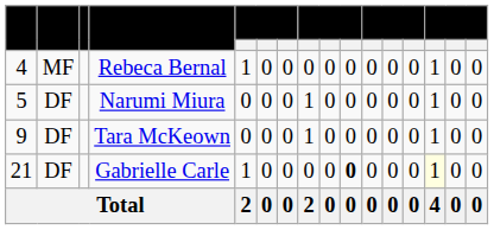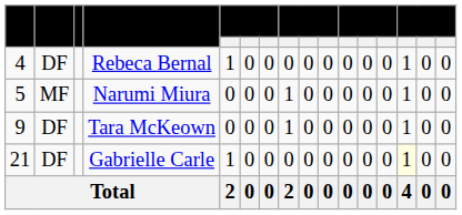Rebeca Bernal | column 2: MF -> DF
Narumi Miura | column 2: DF -> MF
Gabrielle Carle | column 10: bold -> normal
